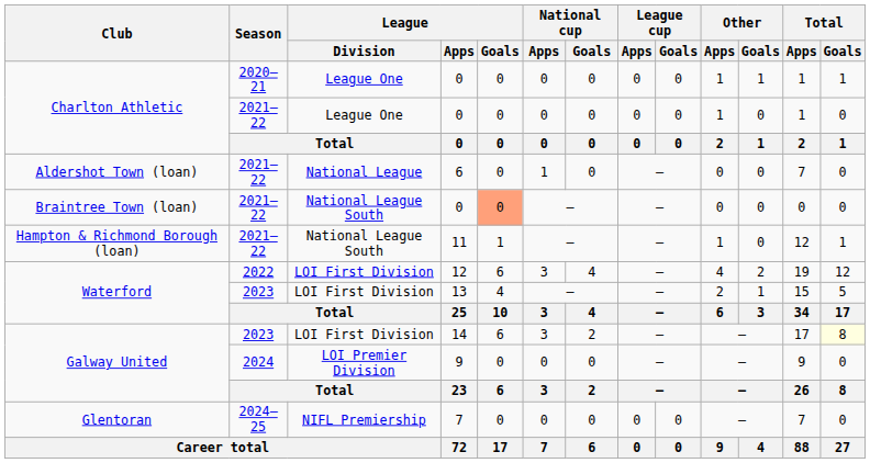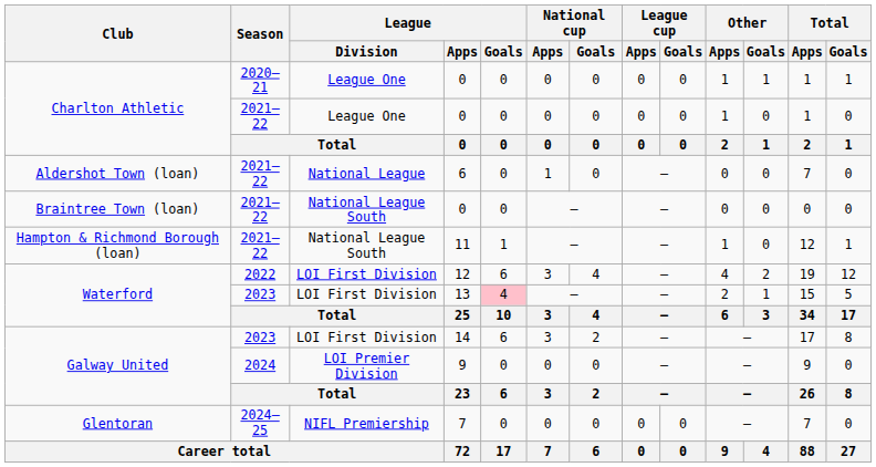Braintree Town (loan) / 0 | League / Goals: lightsalmon background -> no background
13 | League / Goals: no background -> pink background
14 | Total / Goals: lightyellow background -> no background
